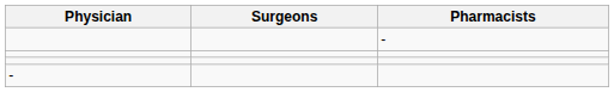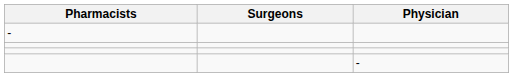columns swapped: Physician <-> Pharmacists
